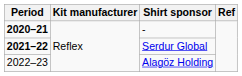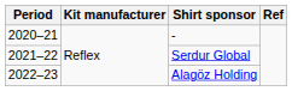- | Period: bold -> normal
Serdur Global | Period: bold -> normal
